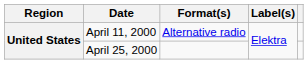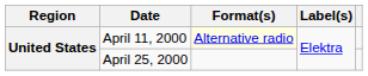April 11, 2000 | Format(s): no background -> lightyellow background
